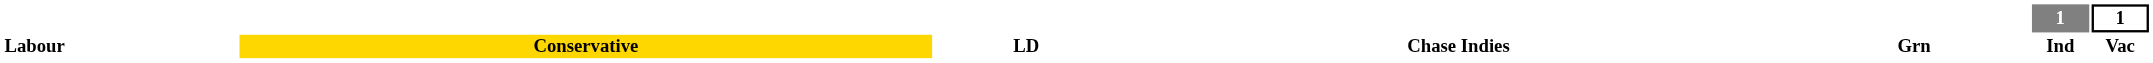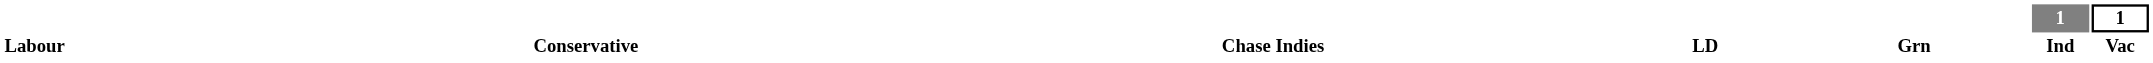columns swapped: 5 <-> 2
Labour | 14: gold background -> no background
